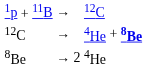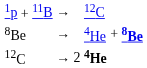row 2 | column 1: 12C -> 8Be
row 3 | column 1: 8Be -> 12C
row 3 | column 4: normal -> bold
